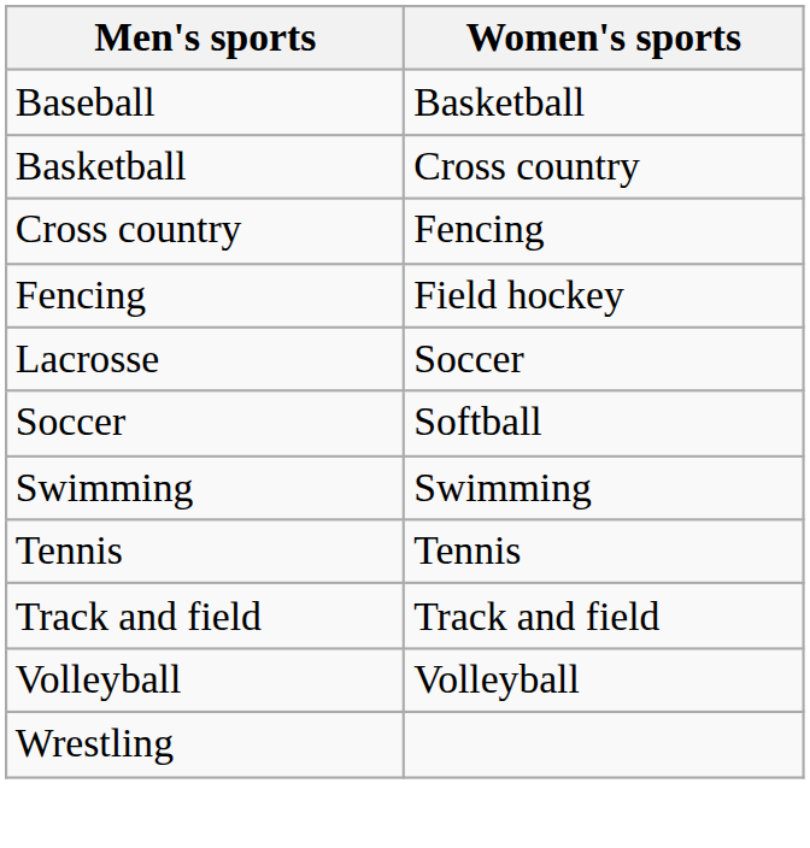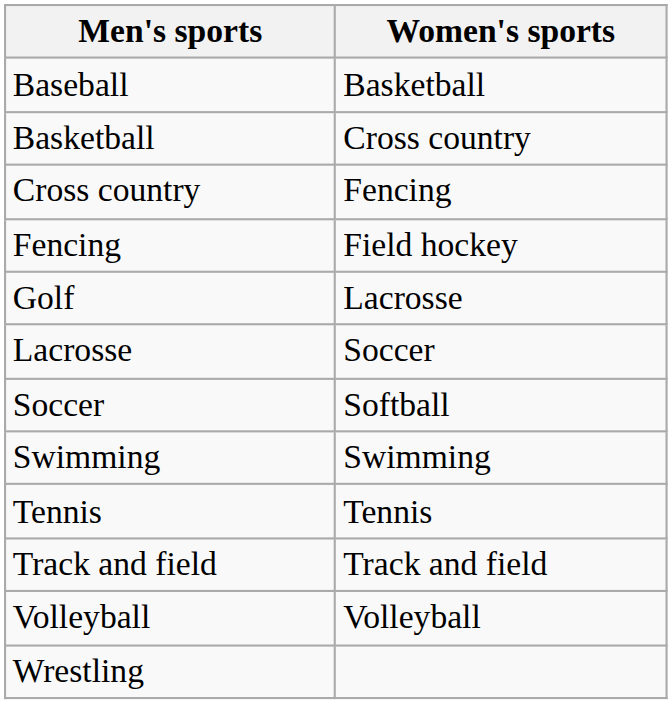+ row: Golf | Lacrosse
